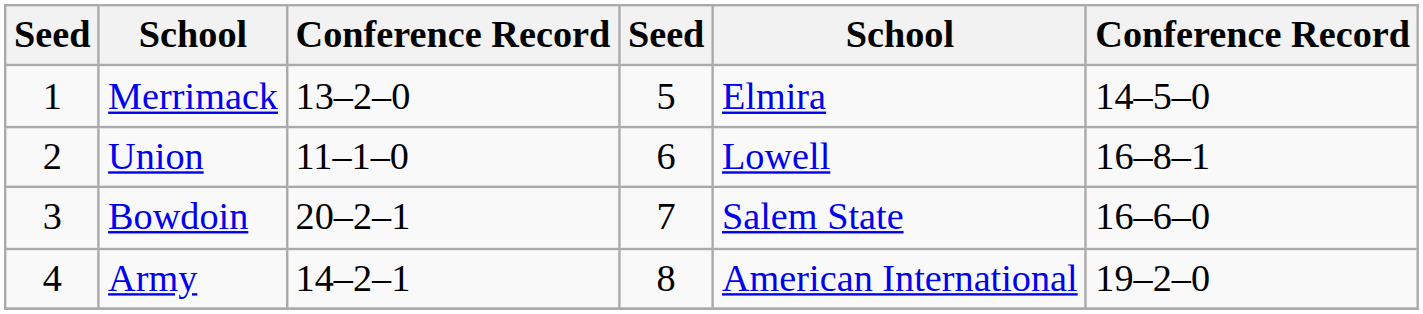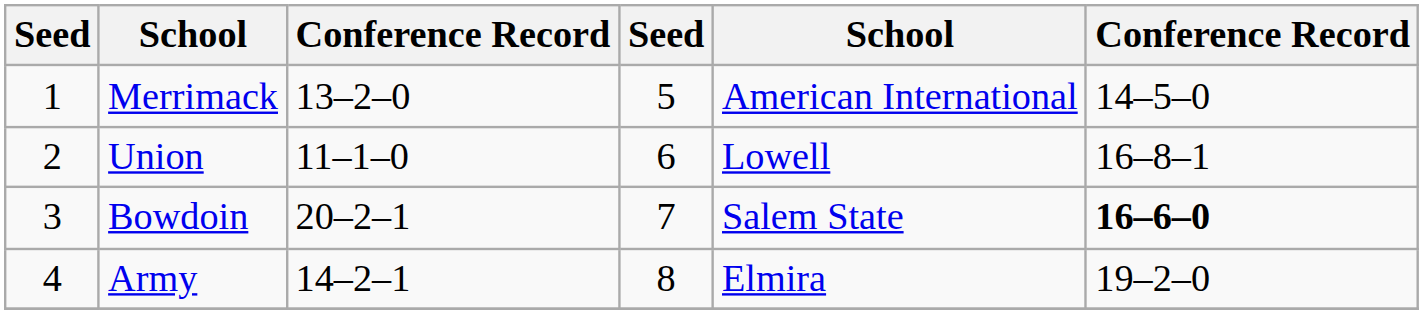Merrimack | column 5: Elmira -> American International
Bowdoin | column 6: normal -> bold
Army | column 5: American International -> Elmira
